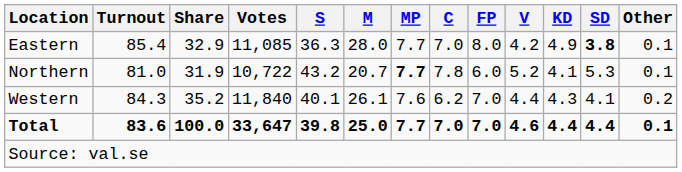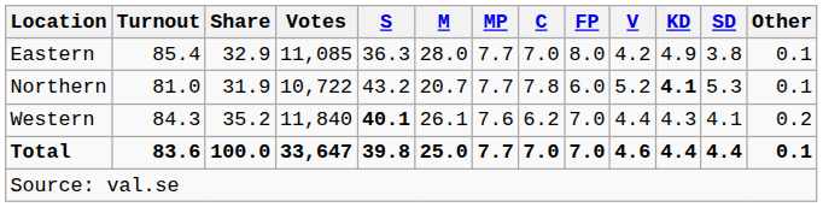Eastern | SD: bold -> normal
Northern | MP: bold -> normal
Northern | KD: normal -> bold
Western | S: normal -> bold
